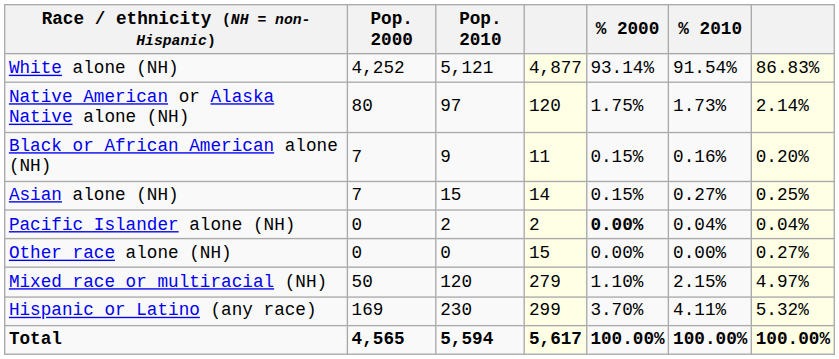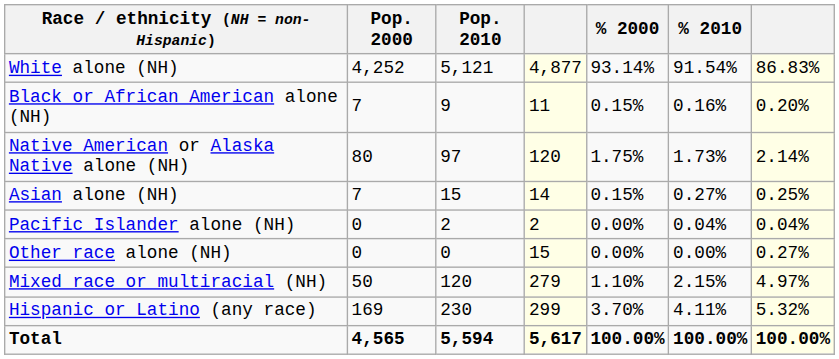rows swapped: Black or African American alone (NH) <-> Native American or Alaska Native alone (NH)
Pacific Islander alone (NH) | % 2000: bold -> normal
